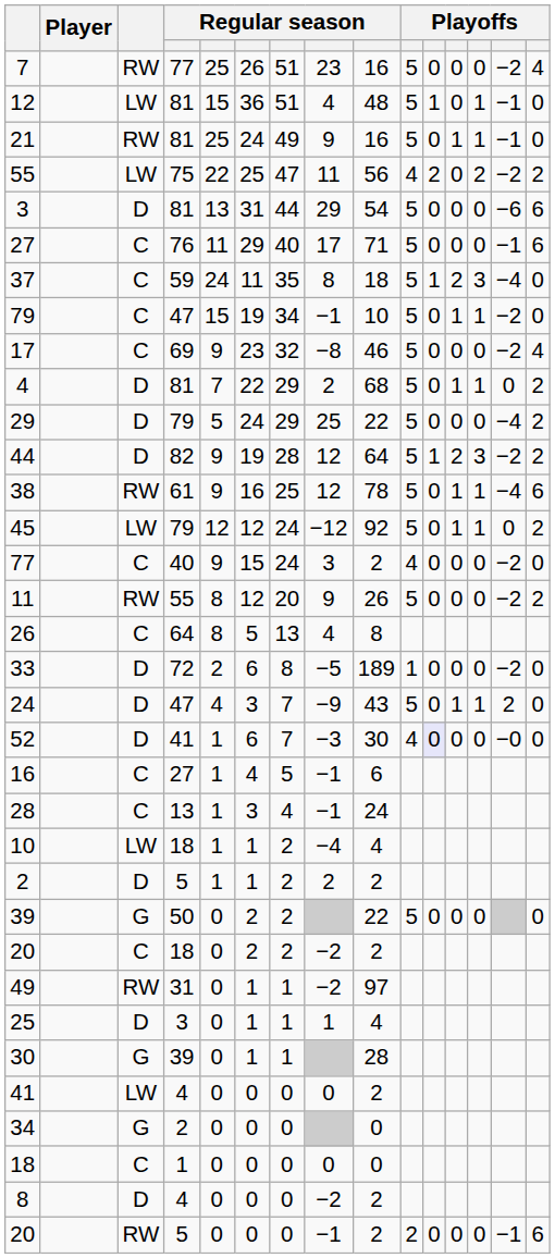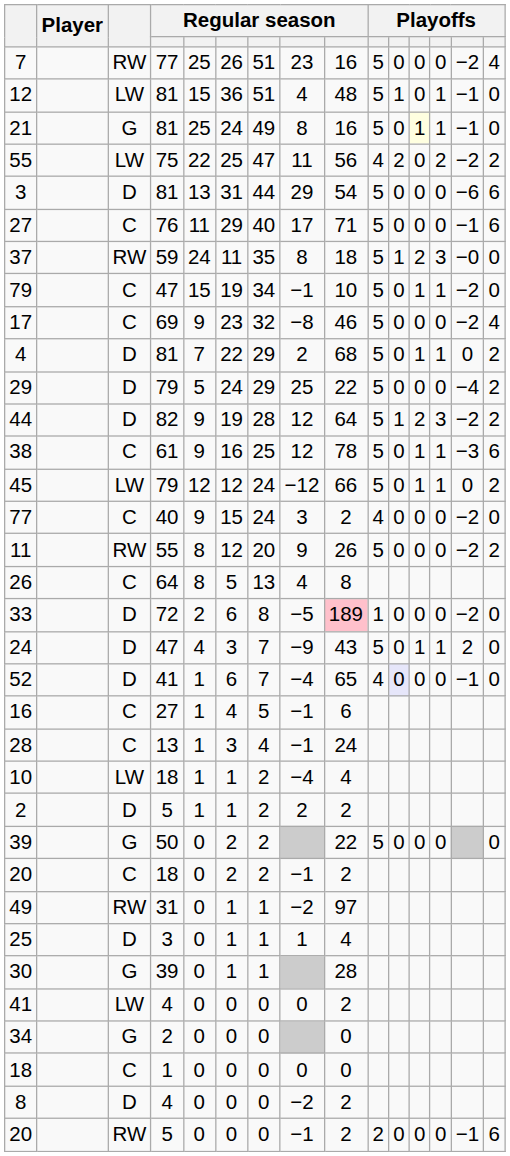21 | column 3: RW -> G
21 | column 8: 9 -> 8
21 | column 12: no background -> lightyellow background
37 | column 3: C -> RW
37 | column 14: −4 -> −0
38 | column 3: RW -> C
38 | column 14: −4 -> −3
45 | column 9: 92 -> 66
33 | column 9: no background -> pink background
52 | column 8: −3 -> −4
52 | column 9: 30 -> 65
52 | column 14: −0 -> −1
20 / 18 | column 8: −2 -> −1
